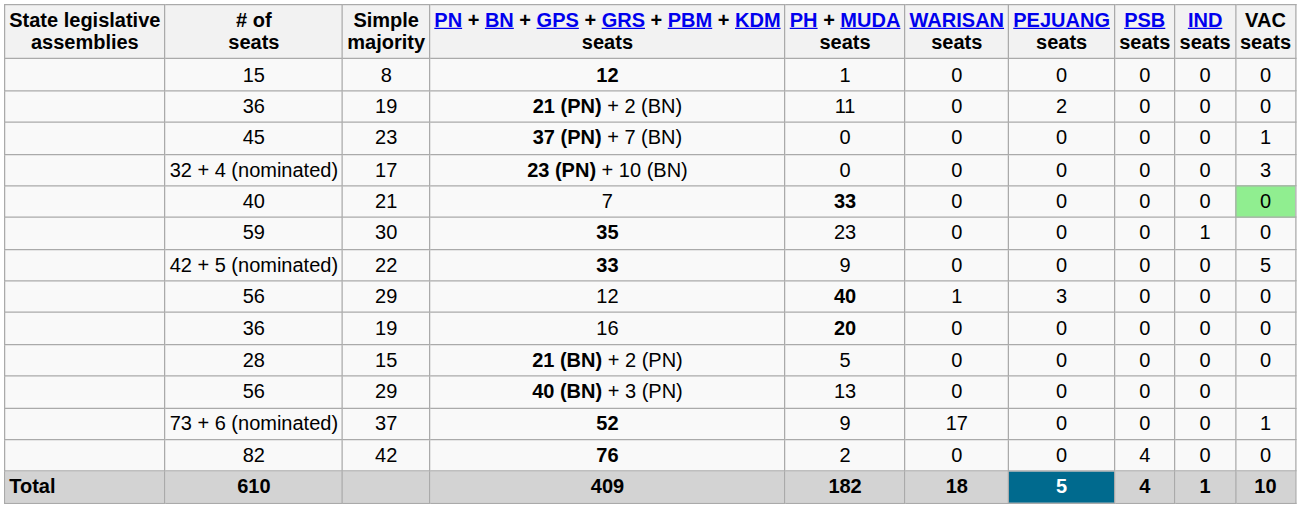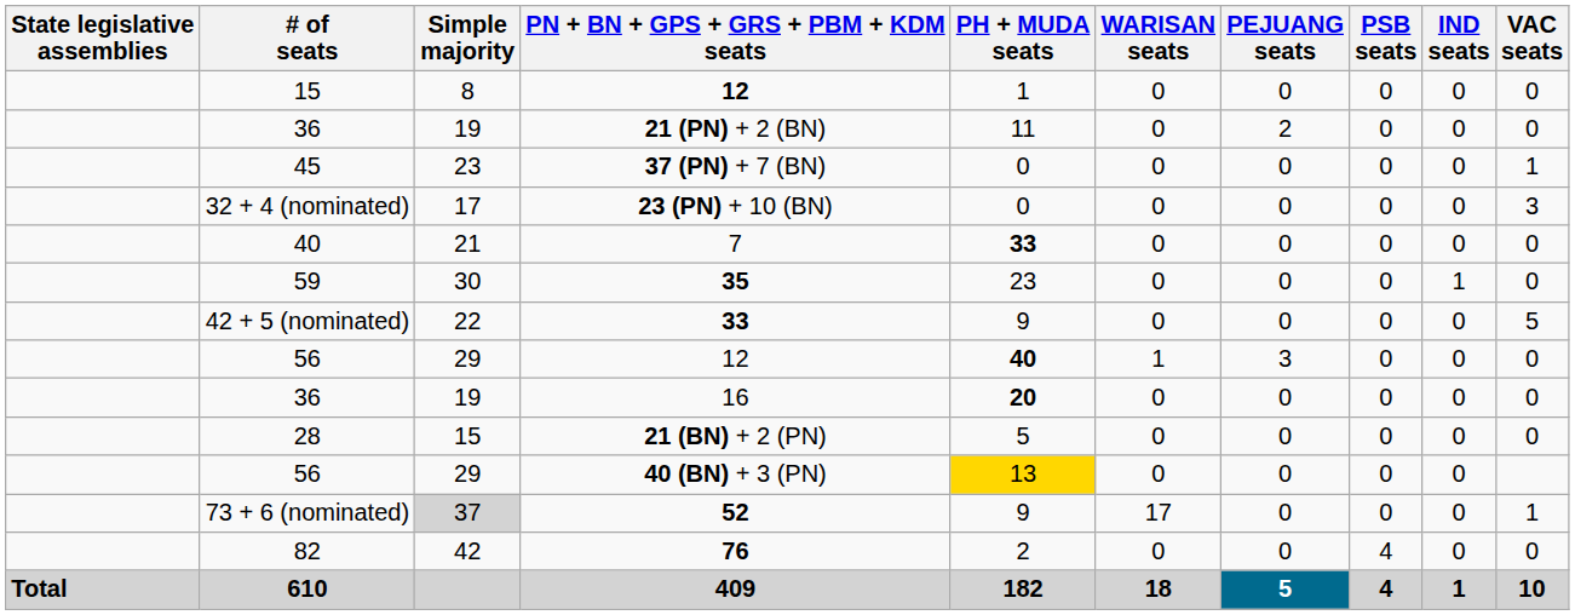7 | VAC seats: lightgreen background -> no background
40 (BN) + 3 (PN) | PH + MUDA seats: no background -> gold background
52 | Simple majority: no background -> lightgrey background
